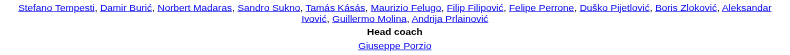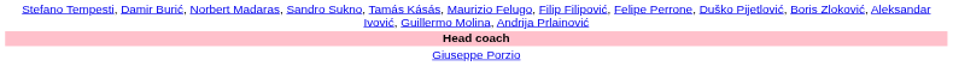row 2 | column 1: no background -> pink background
